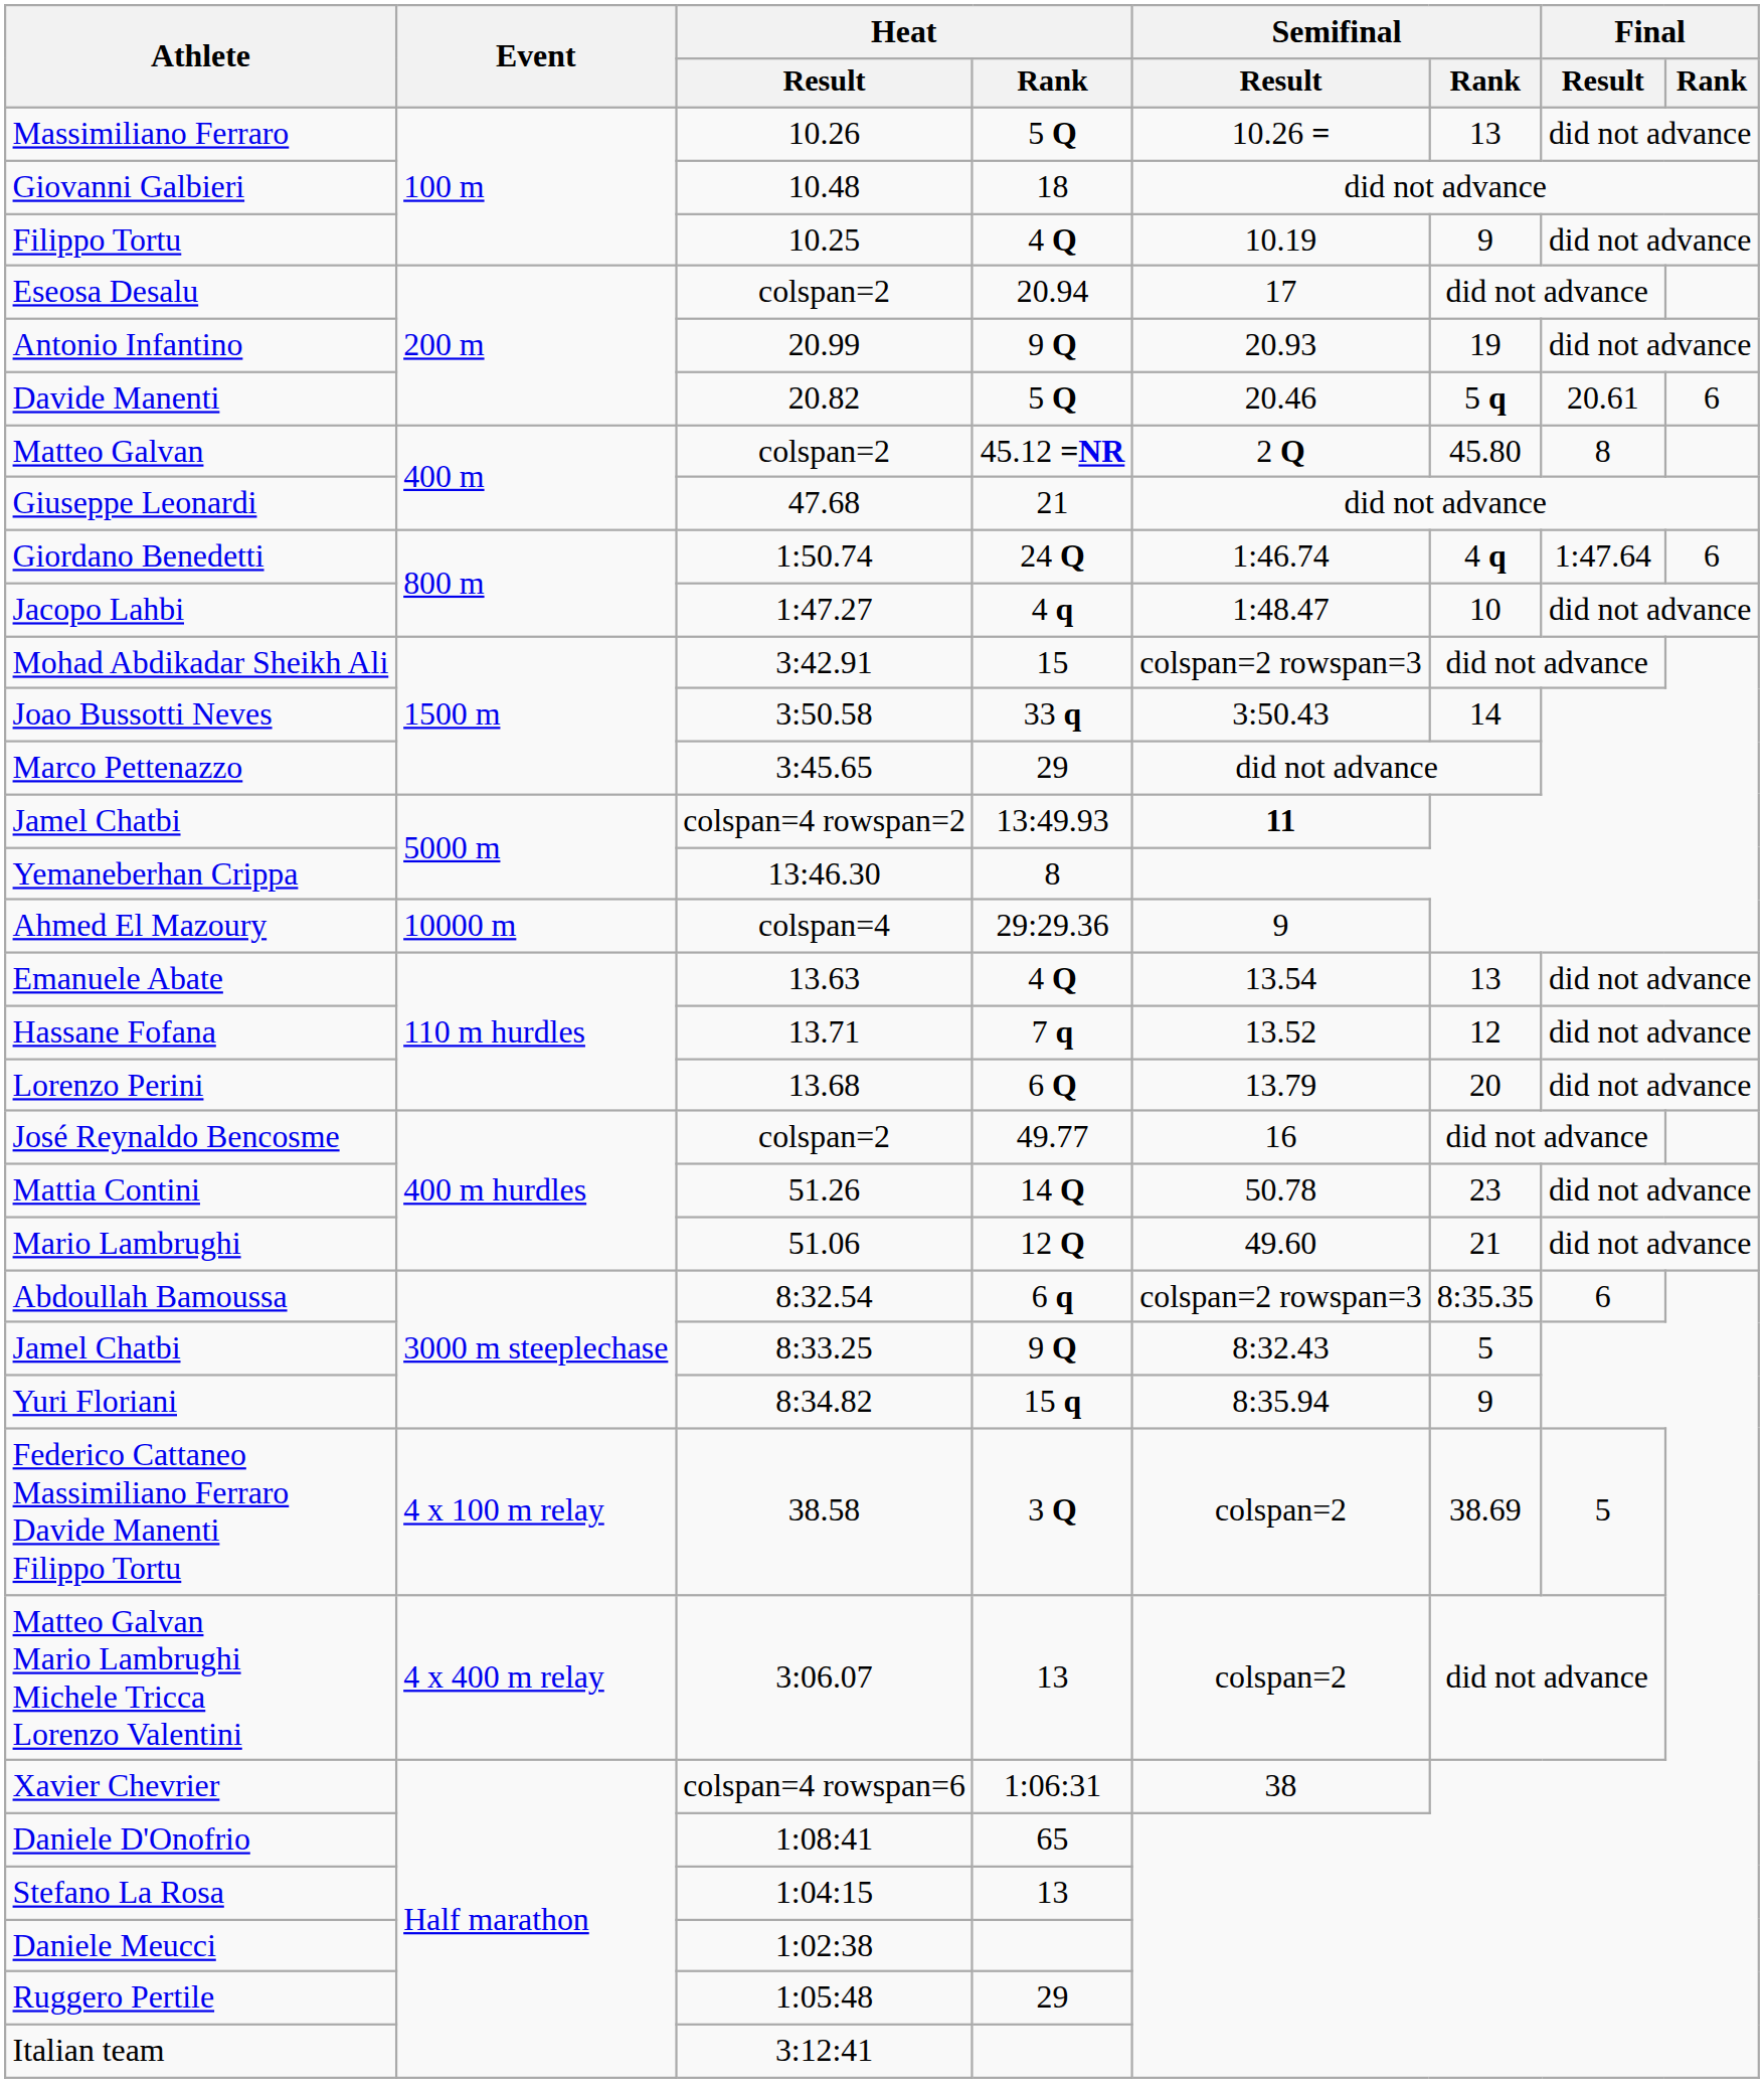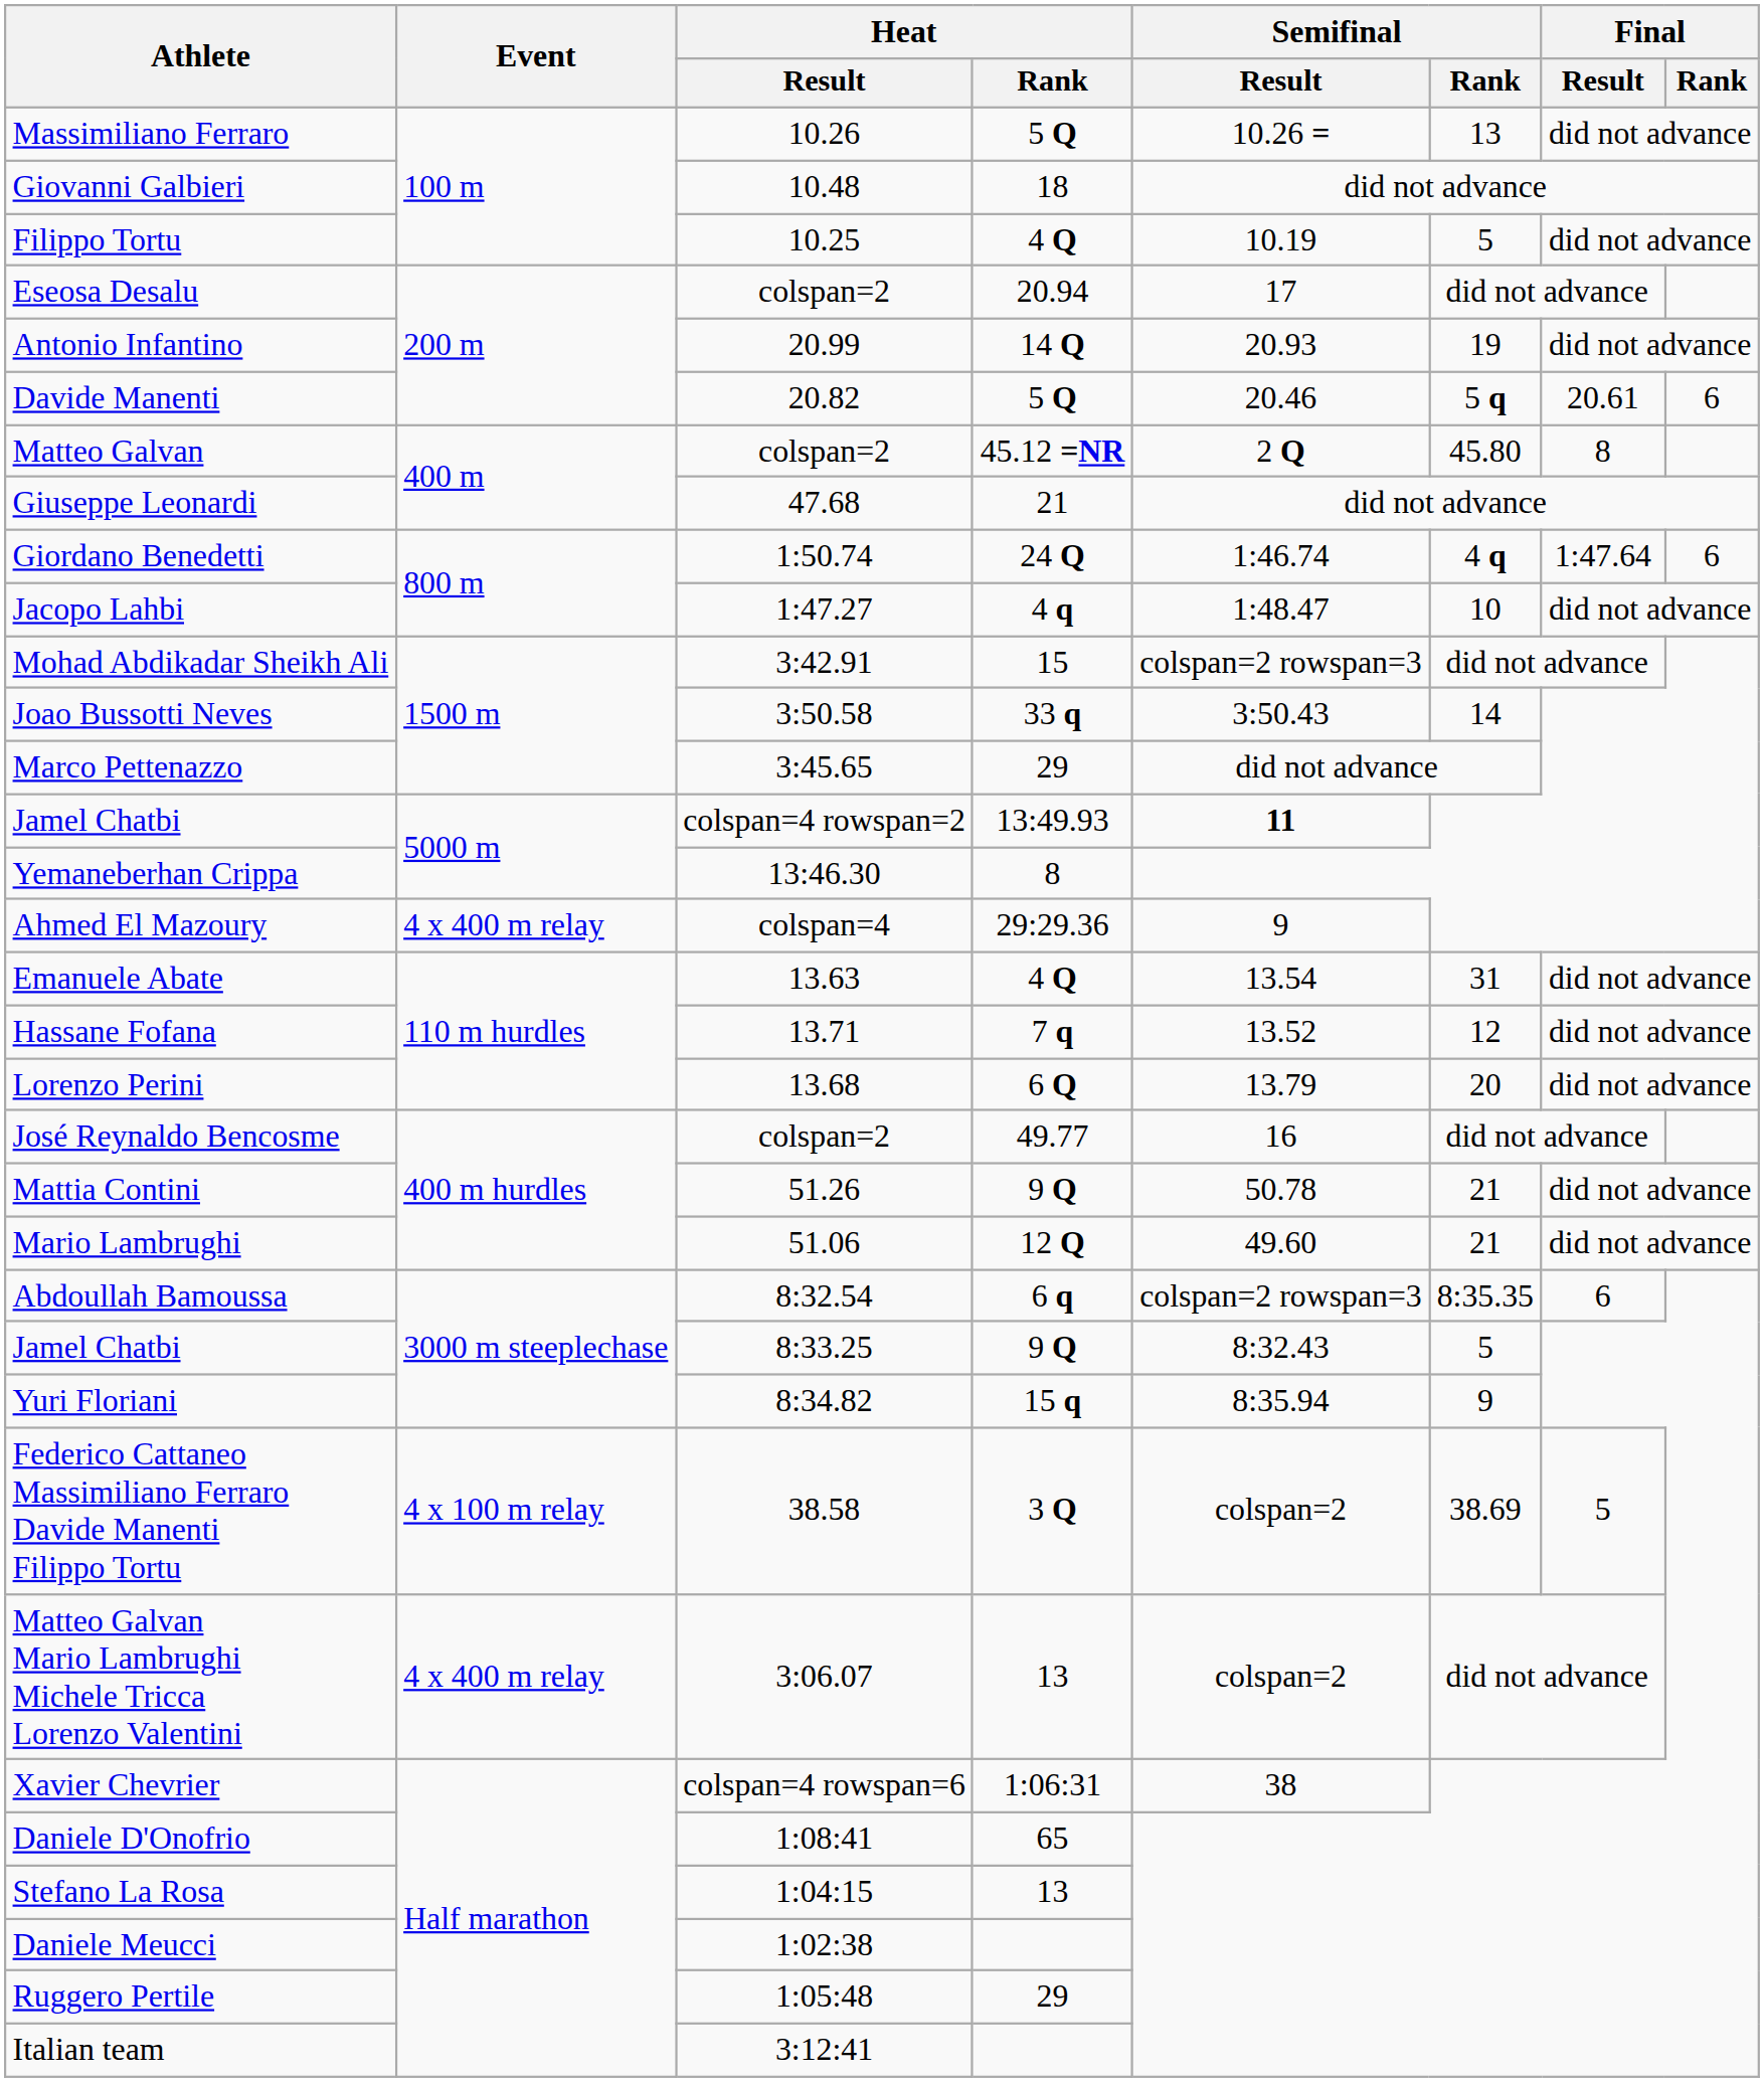Filippo Tortu | Semifinal / Rank: 9 -> 5
Antonio Infantino | Heat / Rank: 9 Q -> 14 Q
Ahmed El Mazoury | Event: 10000 m -> 4 x 400 m relay
Emanuele Abate | Semifinal / Rank: 13 -> 31
Mattia Contini | Heat / Rank: 14 Q -> 9 Q
Mattia Contini | Semifinal / Rank: 23 -> 21
